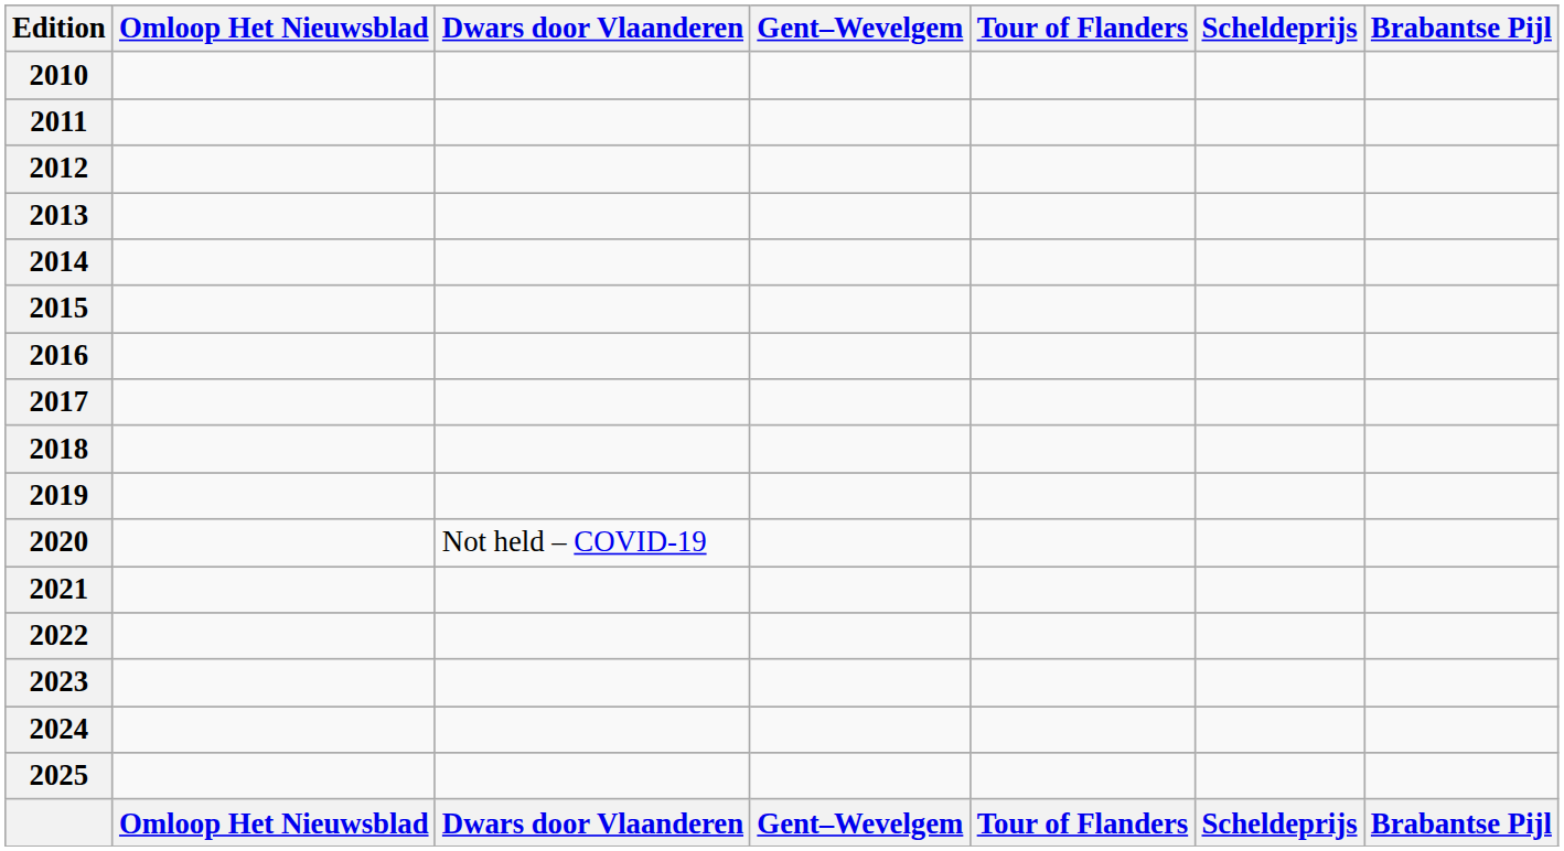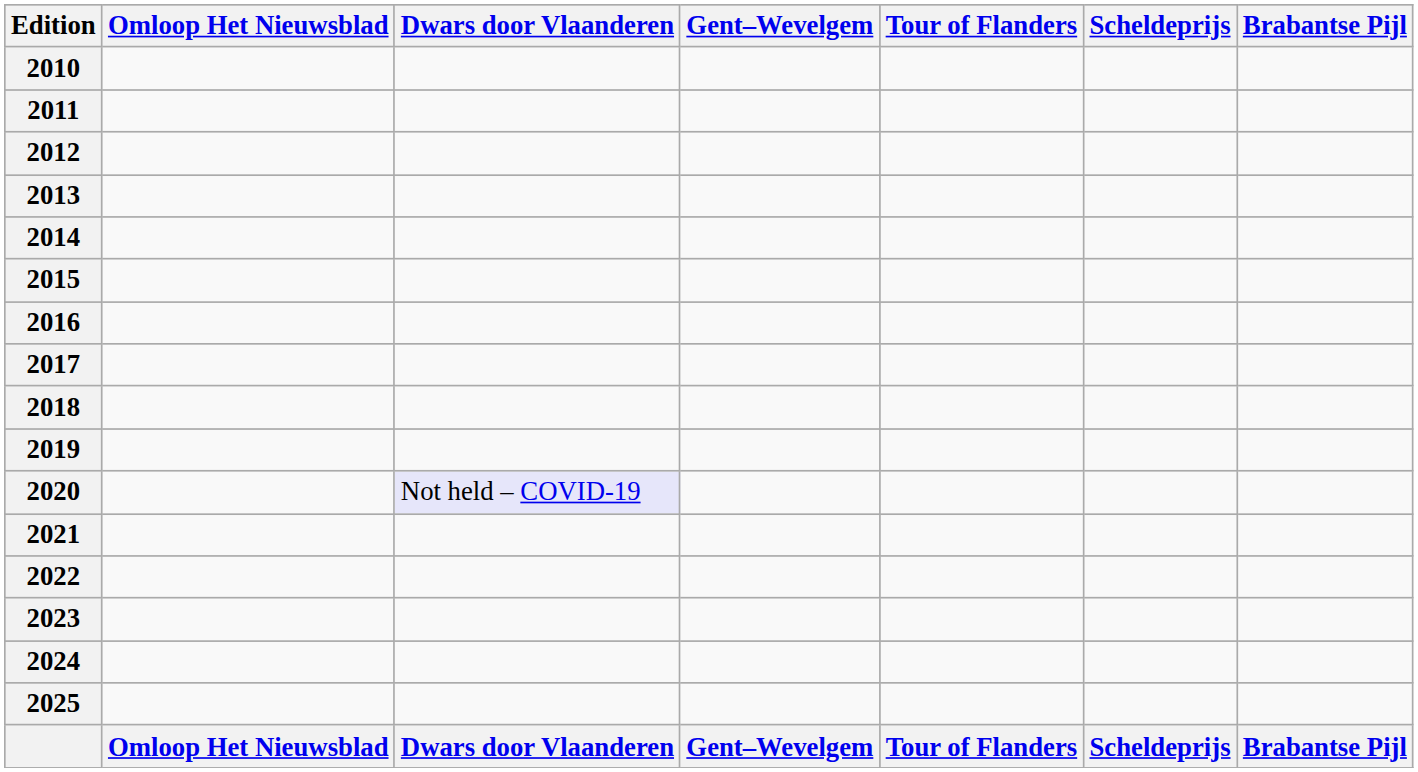2020 | Dwars door Vlaanderen: no background -> lavender background
